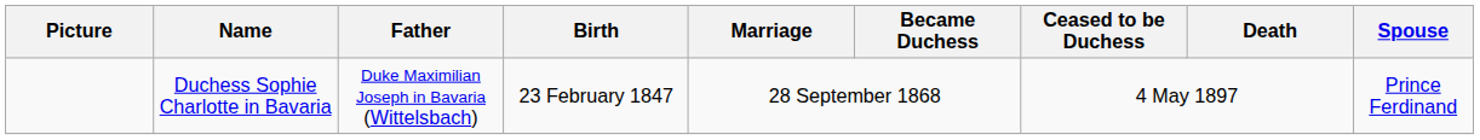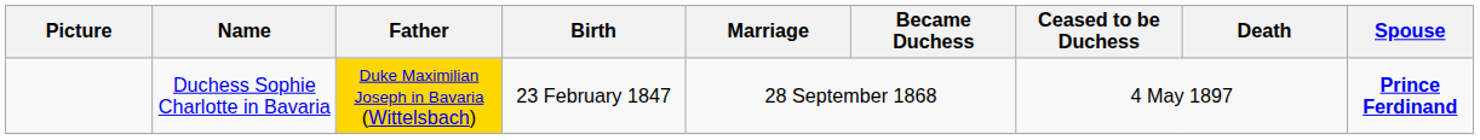Duchess Sophie Charlotte in Bavaria | Father: no background -> gold background
Duchess Sophie Charlotte in Bavaria | Spouse: normal -> bold
